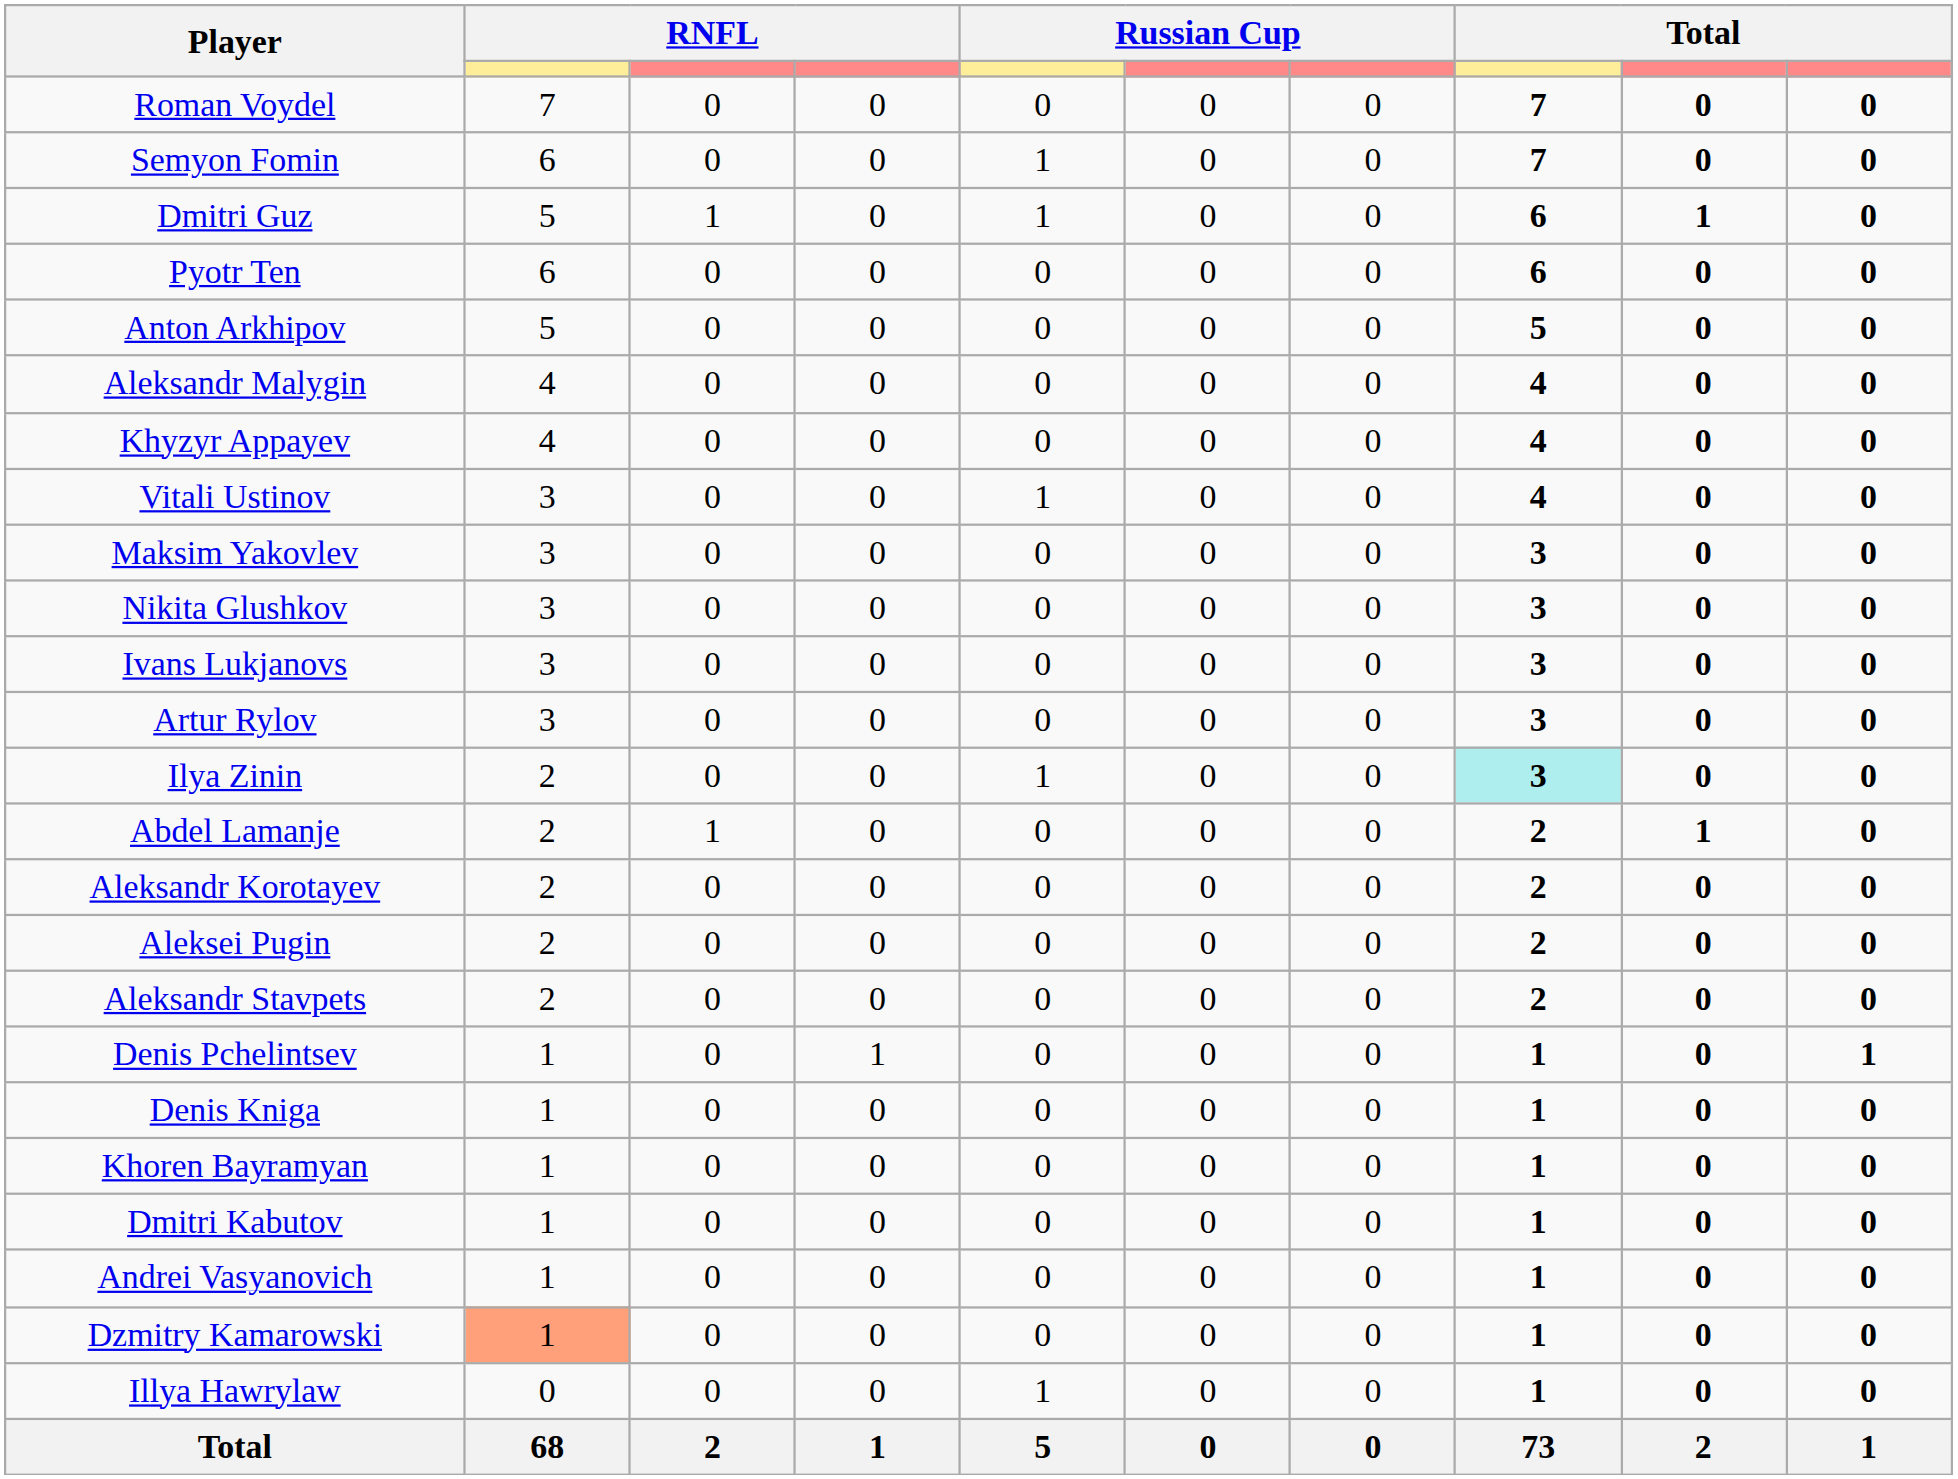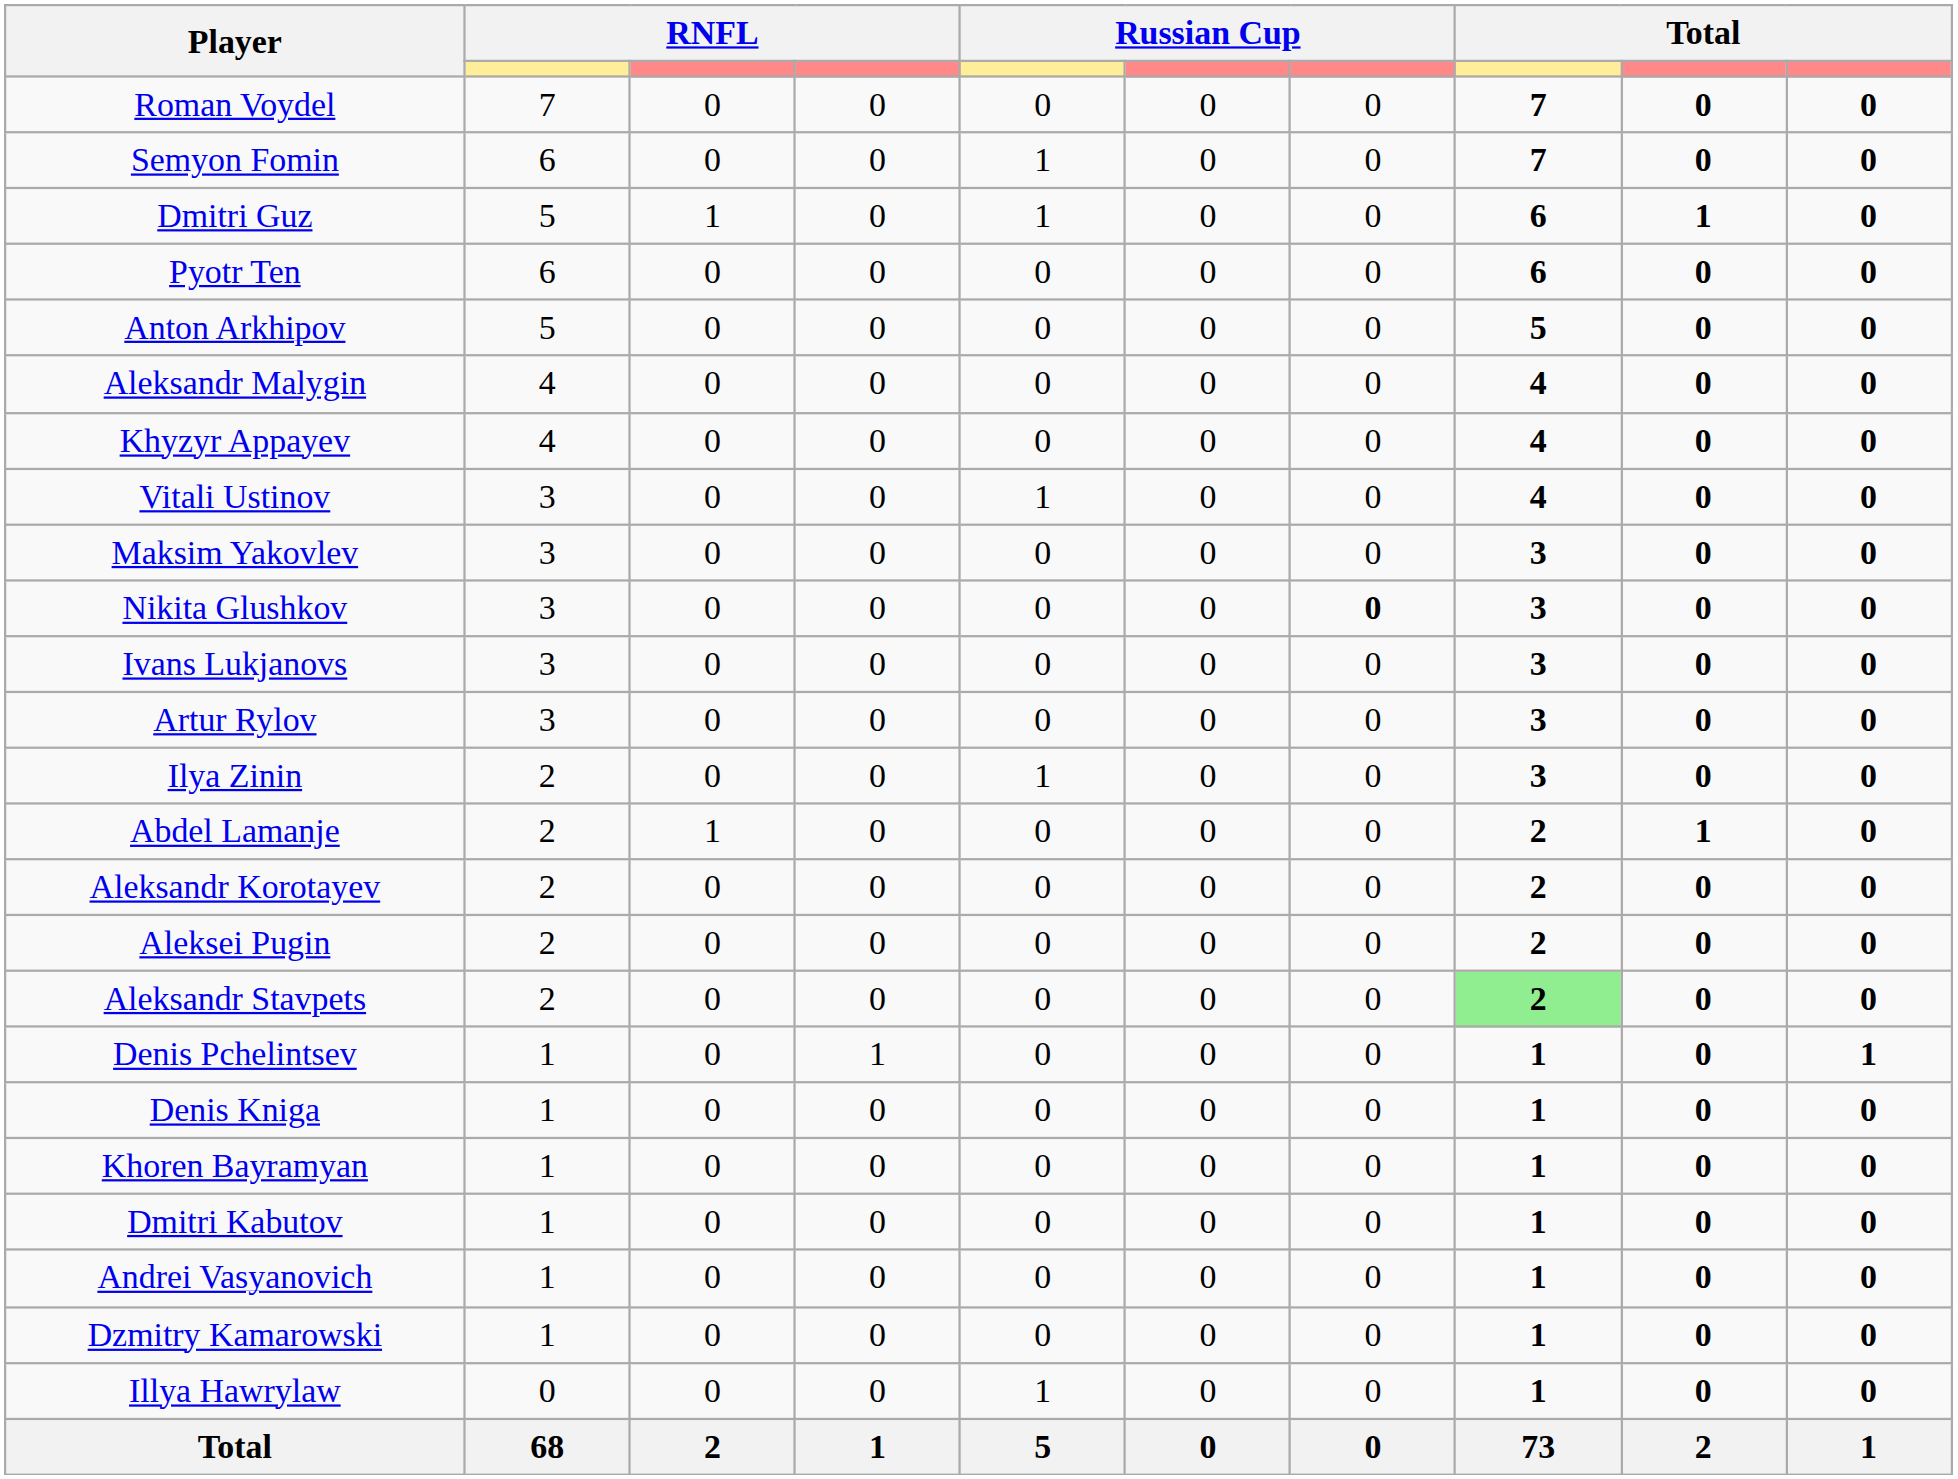Nikita Glushkov | column 7: normal -> bold
Ilya Zinin | column 8: paleturquoise background -> no background
Aleksandr Stavpets | column 8: no background -> lightgreen background
Dzmitry Kamarowski | column 2: lightsalmon background -> no background
